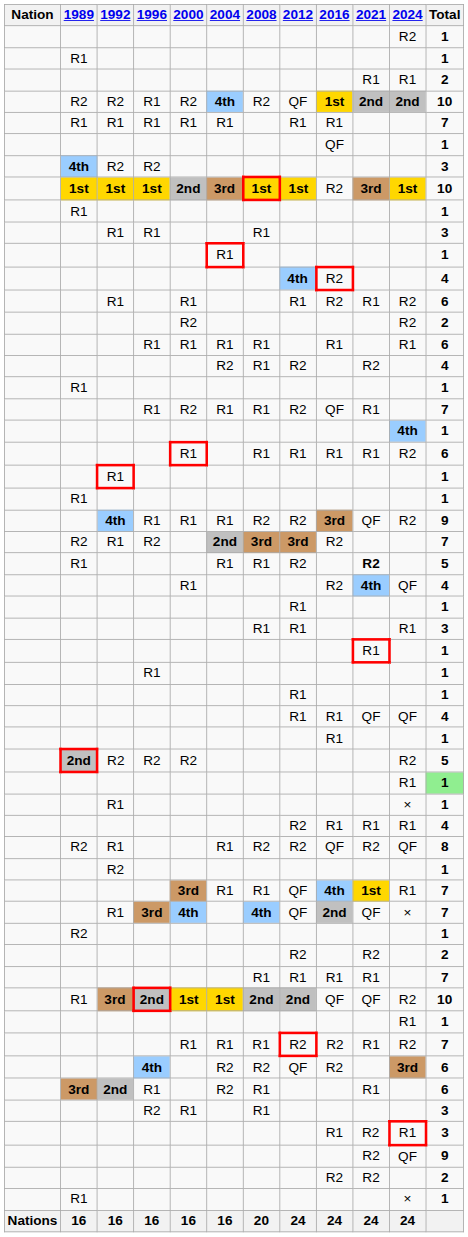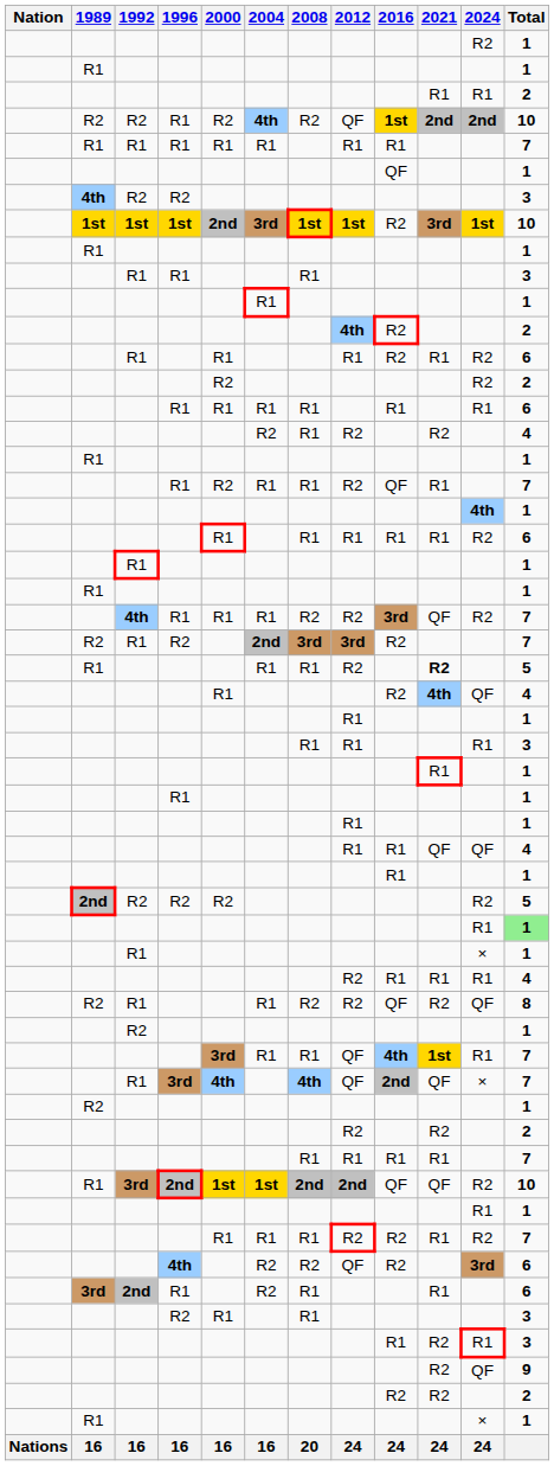row 13 | Total: 4 -> 2
row 24 | Total: 9 -> 7
